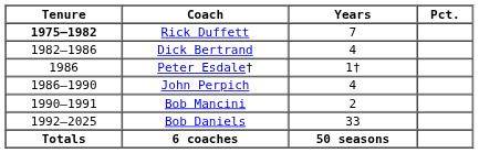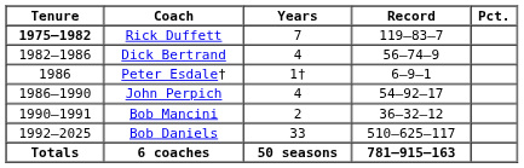+ column: Record | 119–83–7 | 56–74–9 | 6–9–1 | 54–92–17 | 36–32–12 | 510–625–117 | 781–915–163
